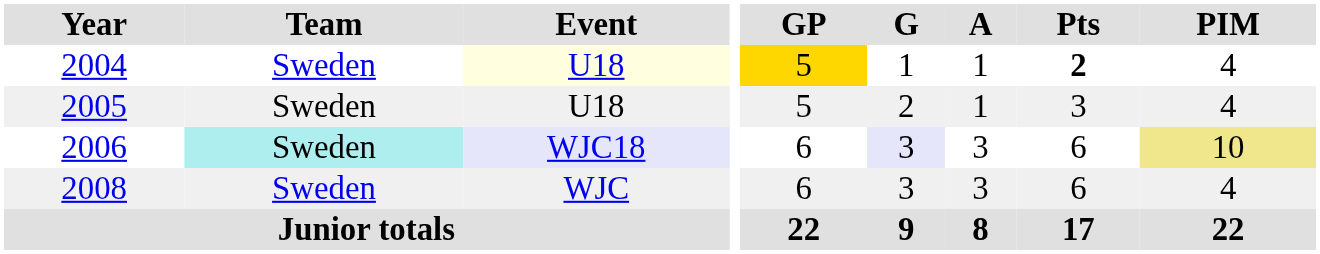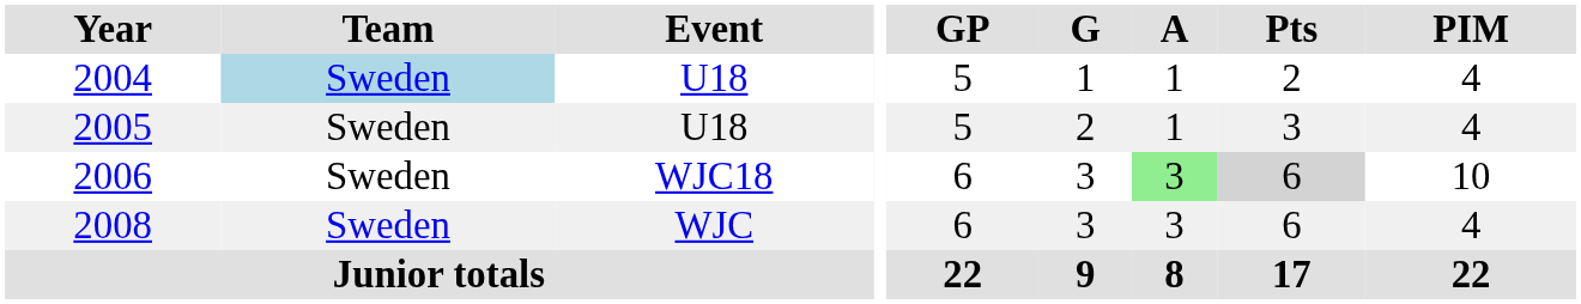2004 | Team: no background -> lightblue background
2004 | Event: lightyellow background -> no background
2004 | GP: gold background -> no background
2004 | Pts: bold -> normal
2006 | Team: paleturquoise background -> no background
2006 | Event: lavender background -> no background
2006 | G: lavender background -> no background
2006 | A: no background -> lightgreen background
2006 | Pts: no background -> lightgrey background
2006 | PIM: khaki background -> no background
